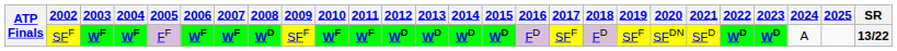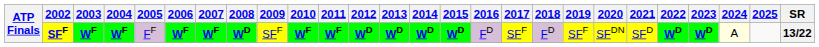row 2 | 2002: normal -> bold
row 2 | 2024: no background -> lightyellow background
